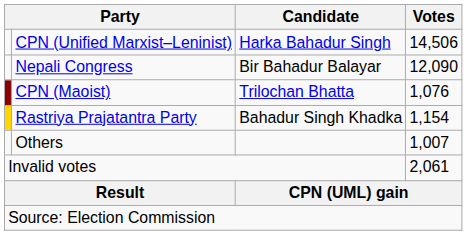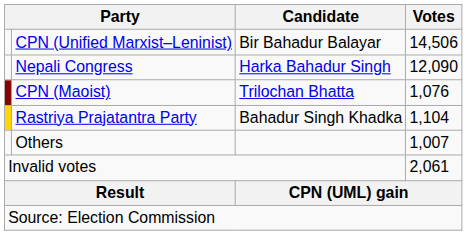CPN (Unified Marxist–Leninist) | Candidate: Harka Bahadur Singh -> Bir Bahadur Balayar
Nepali Congress | Candidate: Bir Bahadur Balayar -> Harka Bahadur Singh
Rastriya Prajatantra Party | Votes: 1,154 -> 1,104
